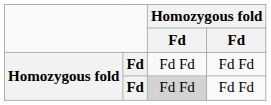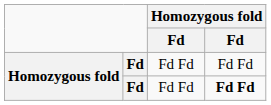row 4 | column 3: lightgrey background -> no background
row 4 | column 4: normal -> bold
